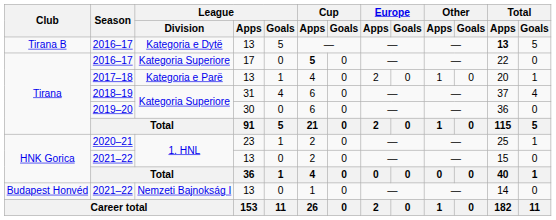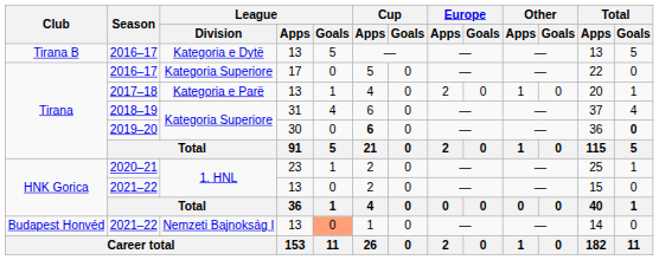2016–17 / Kategoria e Dytë | Total / Apps: bold -> normal
2016–17 / Kategoria Superiore | Cup / Apps: bold -> normal
2019–20 | Cup / Apps: normal -> bold
2019–20 | Total / Goals: normal -> bold
2021–22 / Nemzeti Bajnokság I | League / Goals: no background -> lightsalmon background
